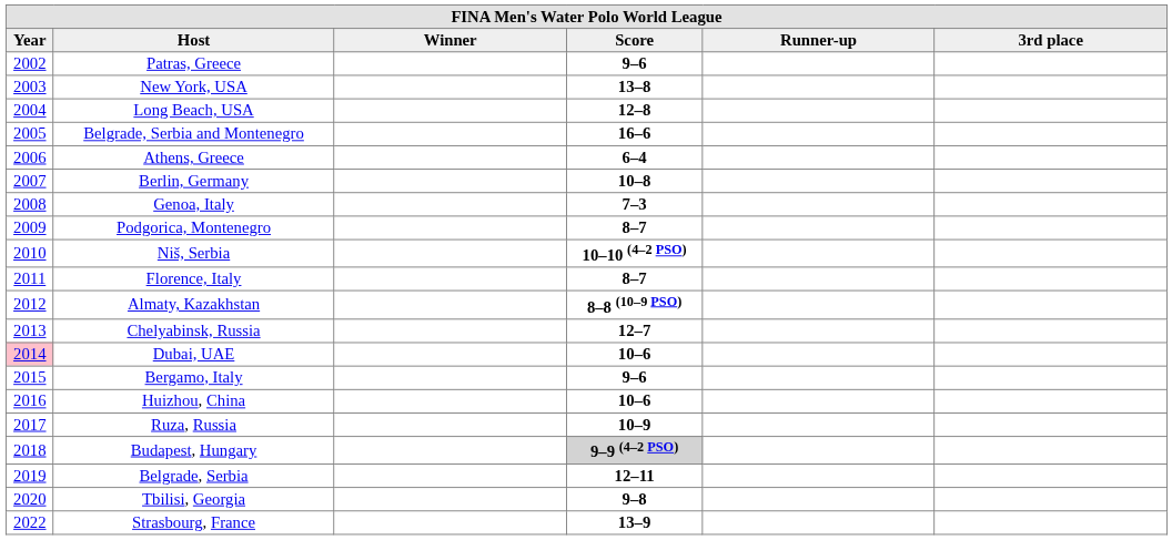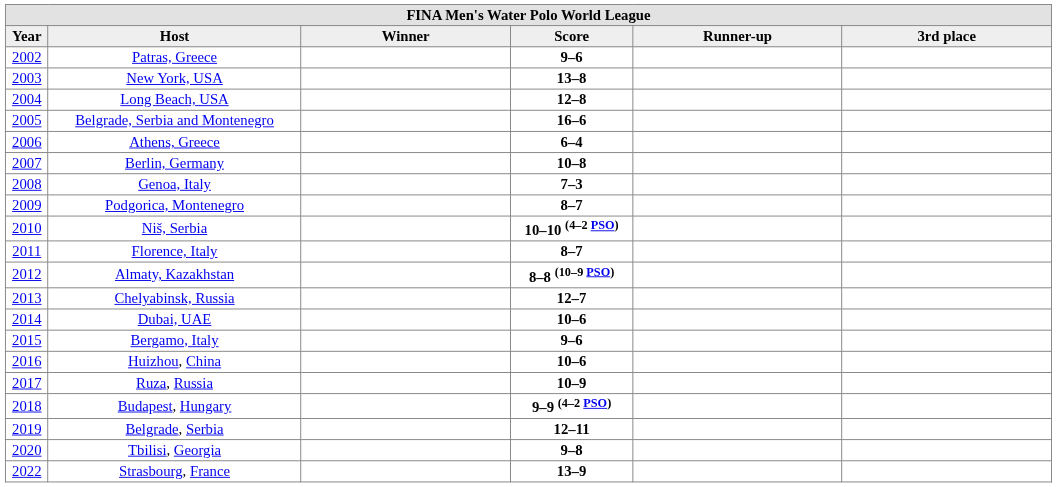Dubai, UAE | Year: pink background -> no background
Budapest, Hungary | Score: lightgrey background -> no background
